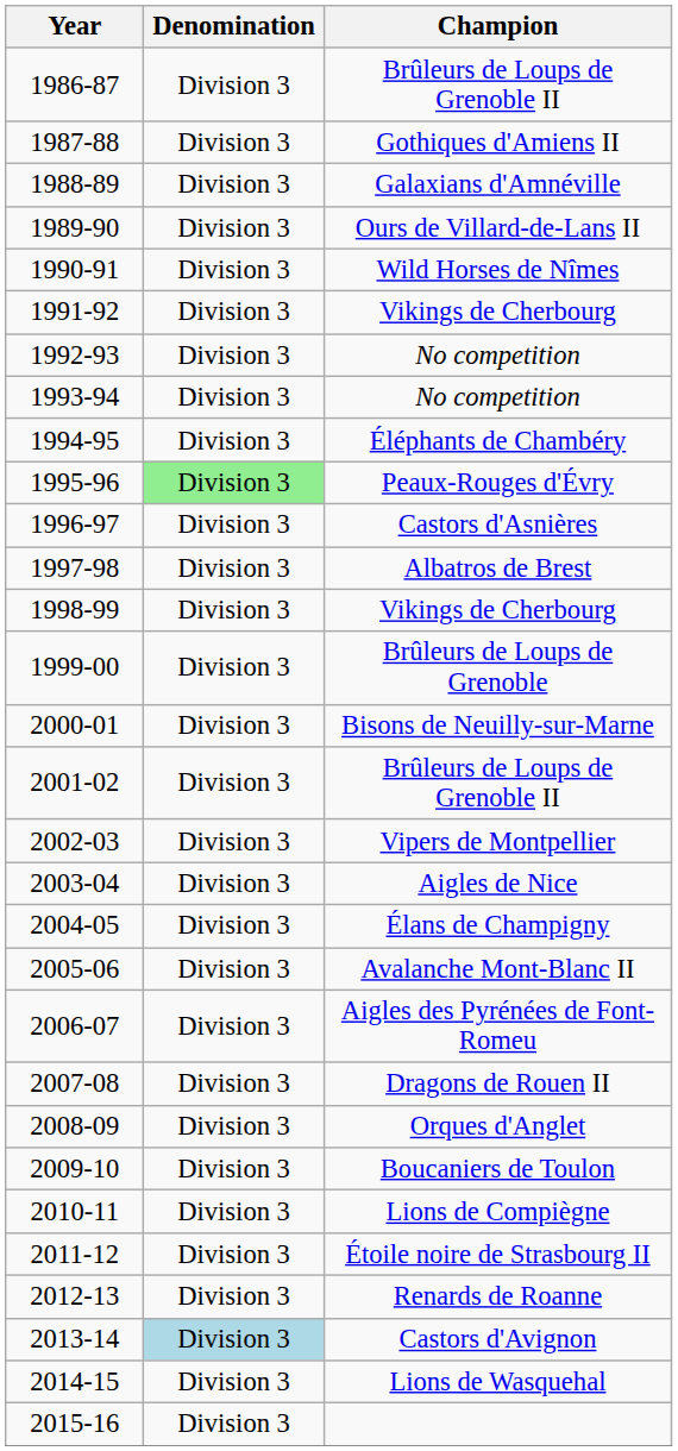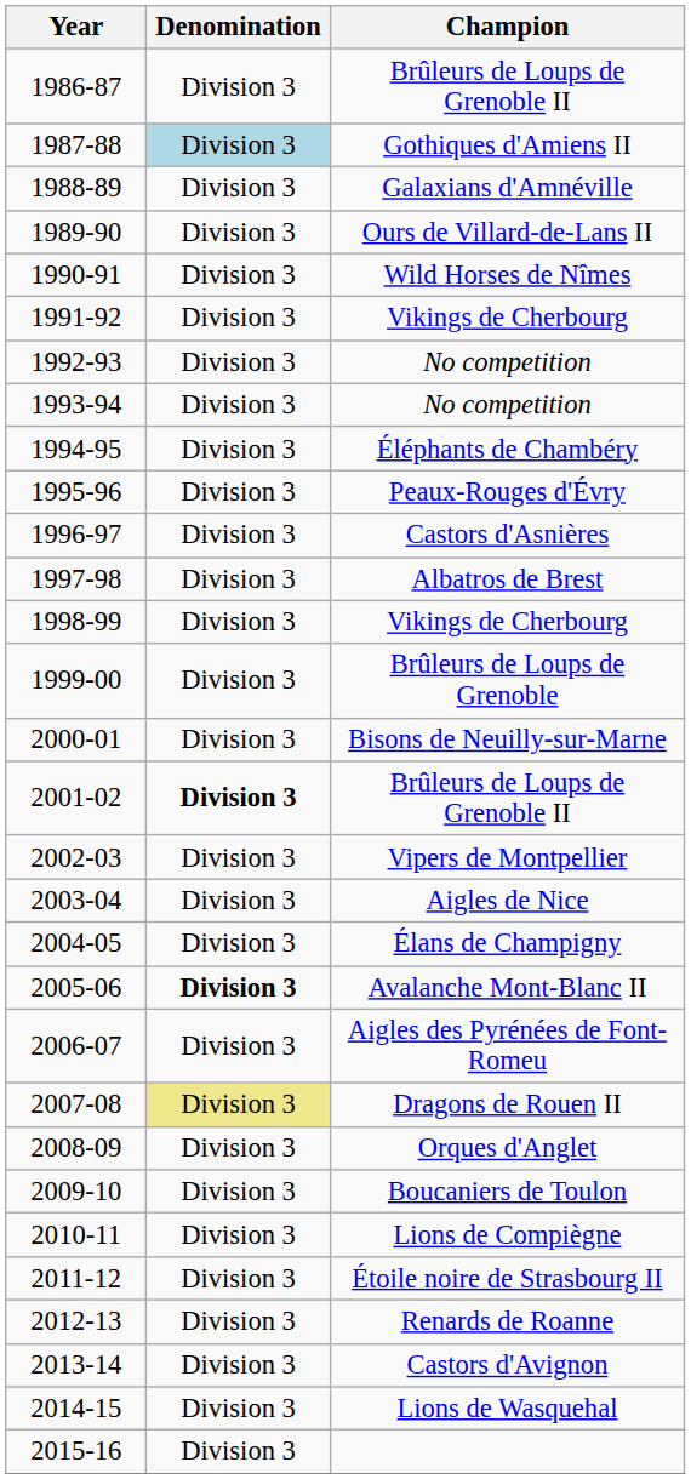Gothiques d'Amiens II | Denomination: no background -> lightblue background
Peaux-Rouges d'Évry | Denomination: lightgreen background -> no background
2001-02 / Brûleurs de Loups de Grenoble II | Denomination: normal -> bold
Avalanche Mont-Blanc II | Denomination: normal -> bold
Dragons de Rouen II | Denomination: no background -> khaki background
Castors d'Avignon | Denomination: lightblue background -> no background
